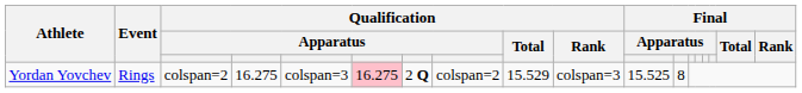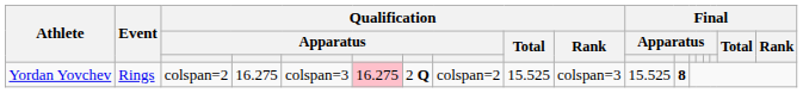Yordan Yovchev | Qualification / Total: 15.529 -> 15.525
Yordan Yovchev | column 12: normal -> bold
